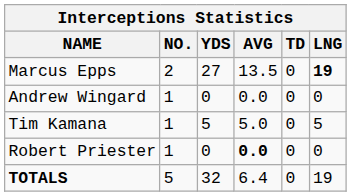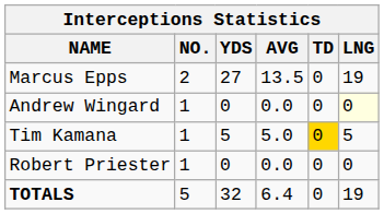Marcus Epps | LNG: bold -> normal
Andrew Wingard | LNG: no background -> lightyellow background
Tim Kamana | TD: no background -> gold background
Robert Priester | AVG: bold -> normal
